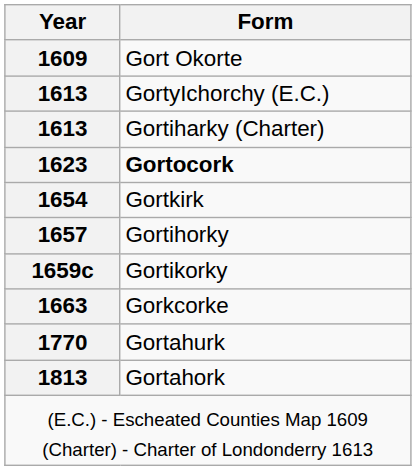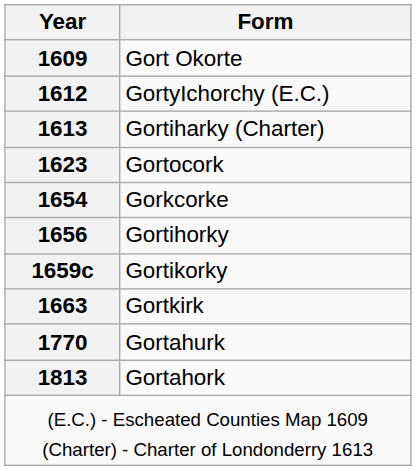row 3 | Year: 1613 -> 1612
row 5 | Form: bold -> normal
row 6 | Form: Gortkirk -> Gorkcorke
row 7 | Year: 1657 -> 1656
row 9 | Form: Gorkcorke -> Gortkirk
